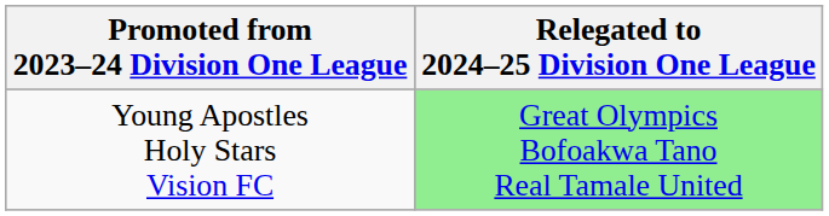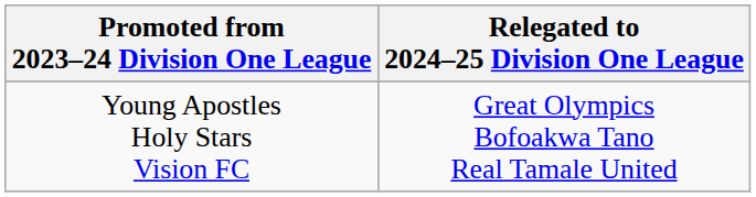Young Apostles Holy Stars Vision FC | Relegated to 2024–25 Division One League: lightgreen background -> no background
